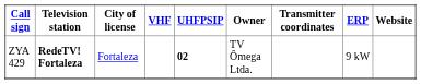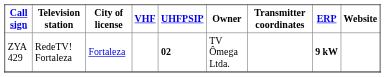ZYA 429 | Television station: bold -> normal
ZYA 429 | ERP: normal -> bold
